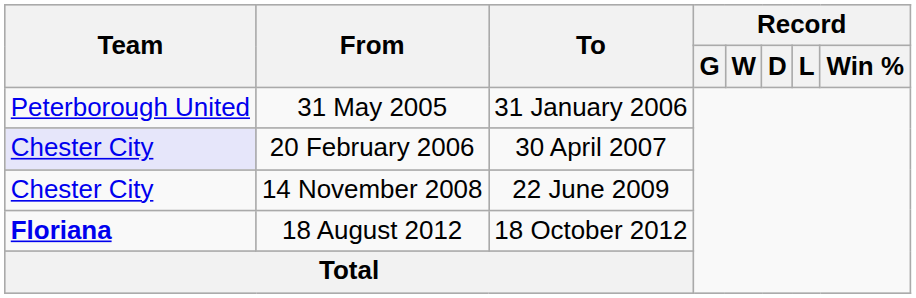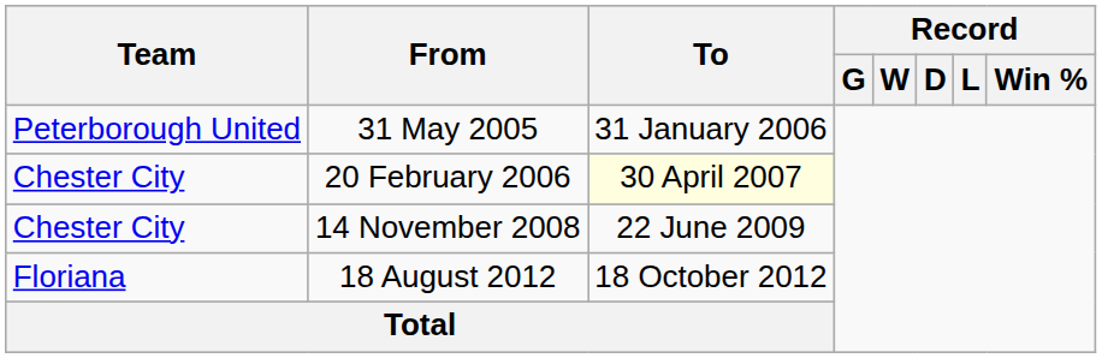20 February 2006 | Team: lavender background -> no background
20 February 2006 | To: no background -> lightyellow background
18 August 2012 | Team: bold -> normal
